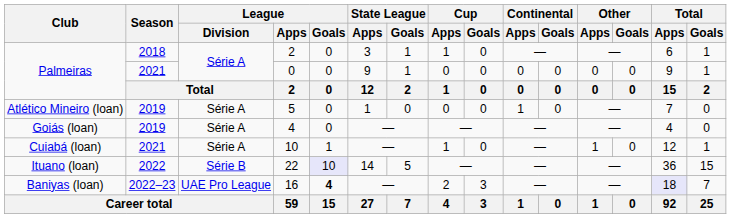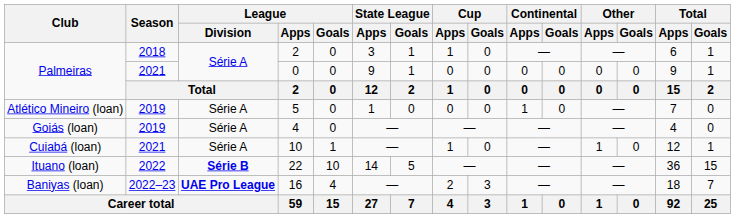22 | League / Division: normal -> bold
22 | League / Goals: lavender background -> no background
16 | League / Division: normal -> bold
16 | League / Goals: bold -> normal
16 | Total / Apps: lavender background -> no background
